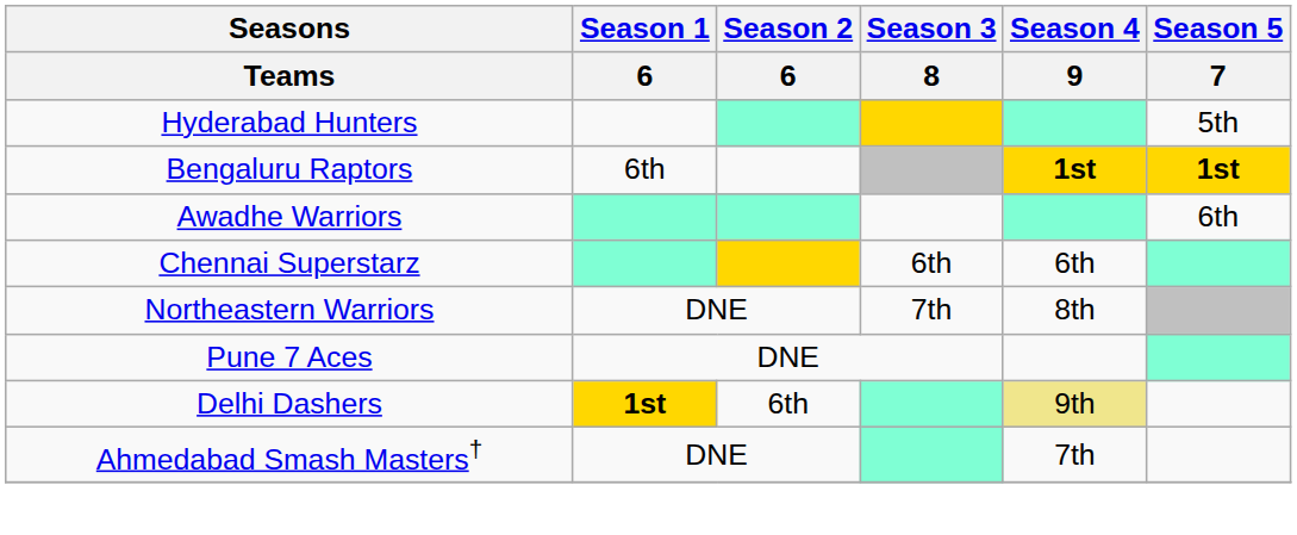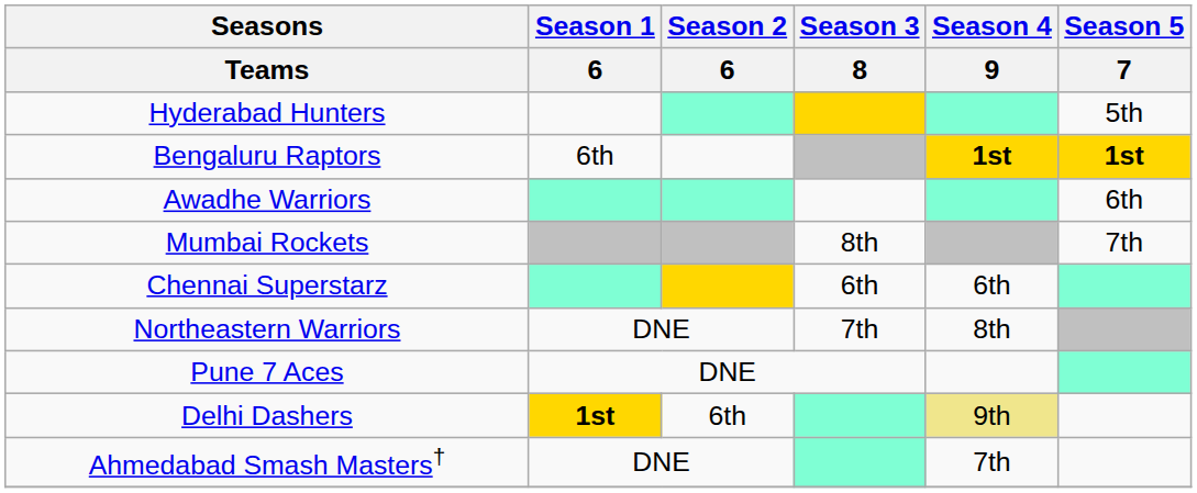+ row: Mumbai Rockets | 8th | 7th
